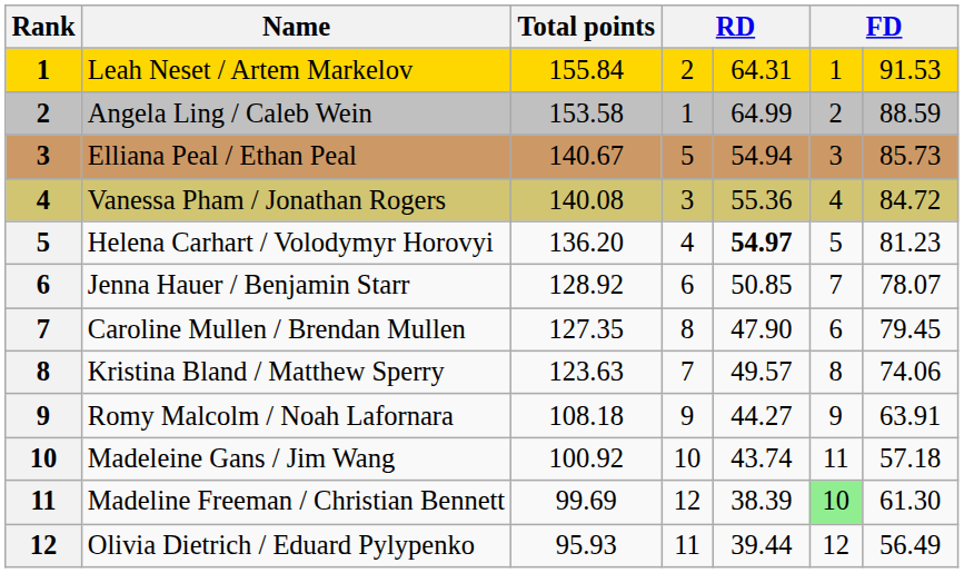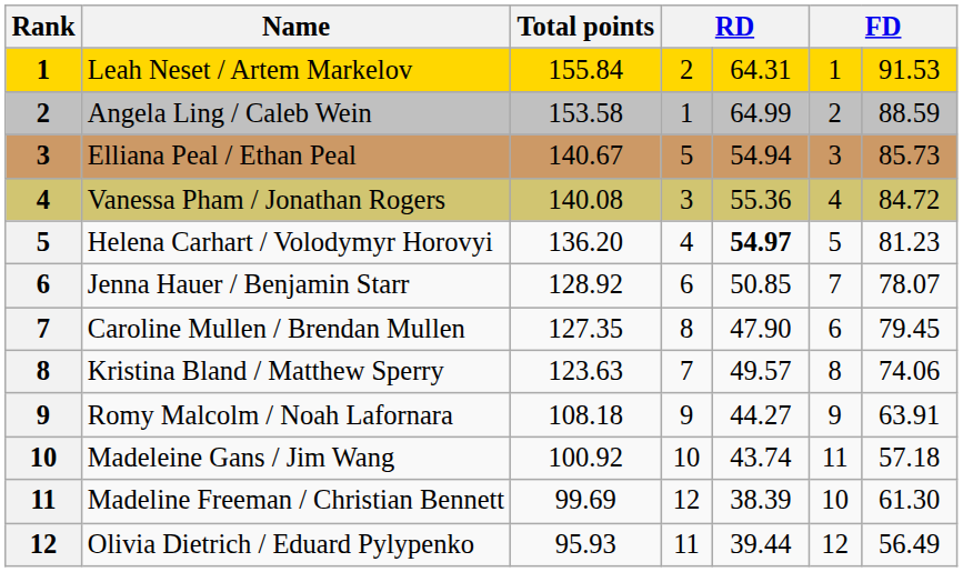Madeline Freeman / Christian Bennett | column 6: lightgreen background -> no background
